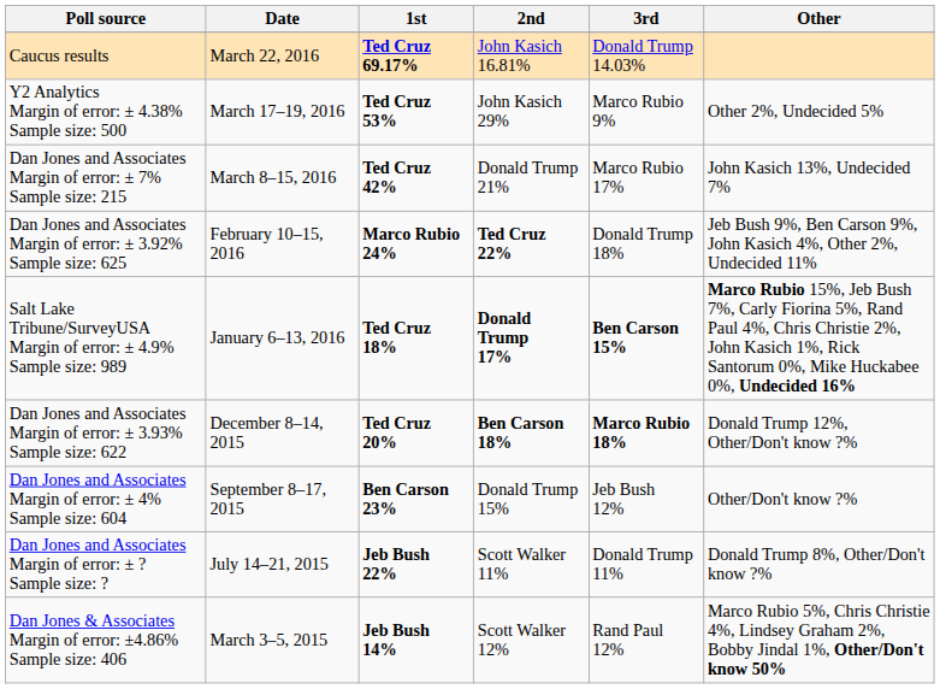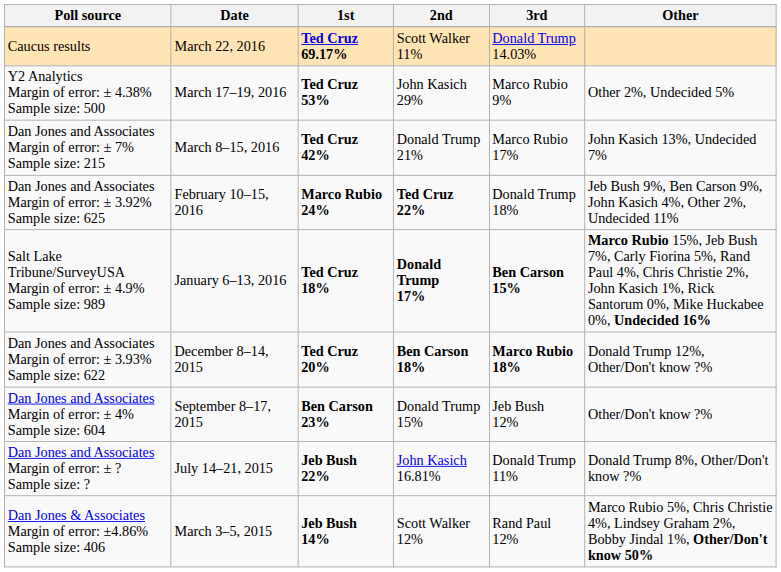Caucus results | 2nd: John Kasich 16.81% -> Scott Walker 11%
Dan Jones and Associates Margin of error: ± ? Sample size: ? | 2nd: Scott Walker 11% -> John Kasich 16.81%
